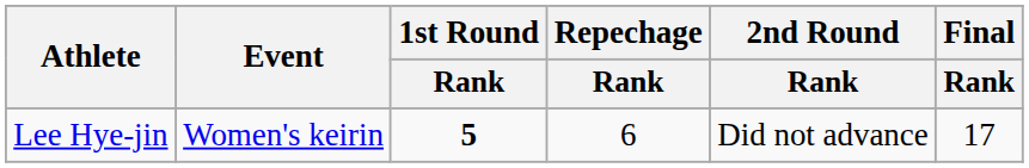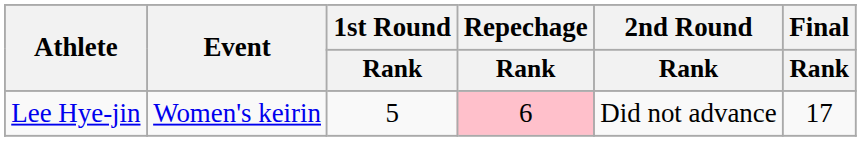Lee Hye-jin | 1st Round / Rank: bold -> normal
Lee Hye-jin | Repechage / Rank: no background -> pink background
